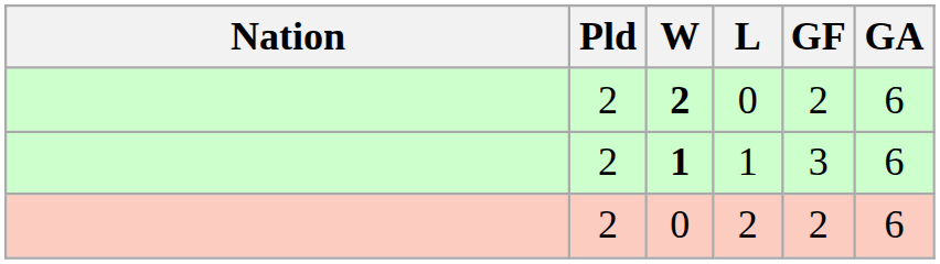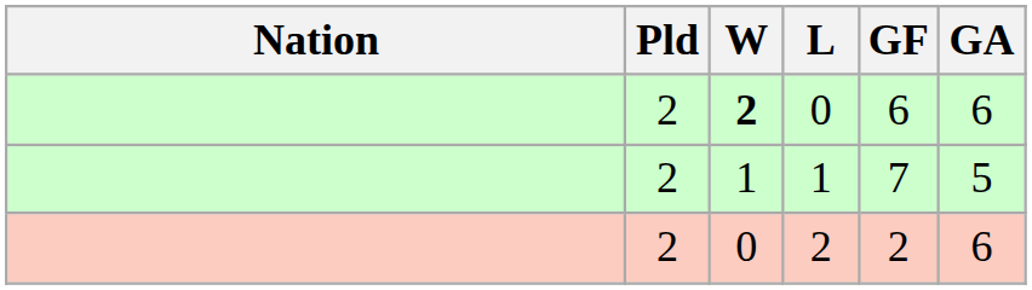row 2 | GF: 2 -> 6
row 3 | W: bold -> normal
row 3 | GF: 3 -> 7
row 3 | GA: 6 -> 5
